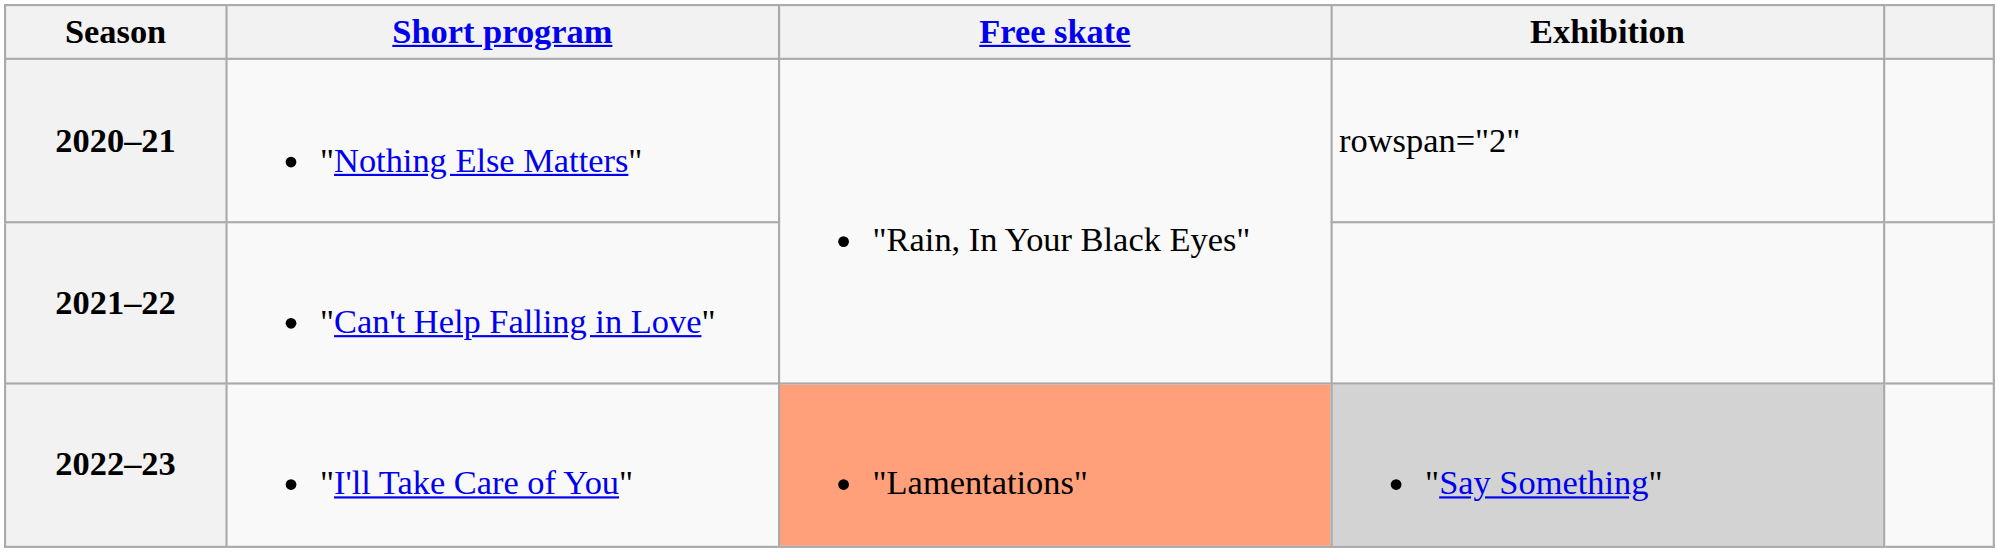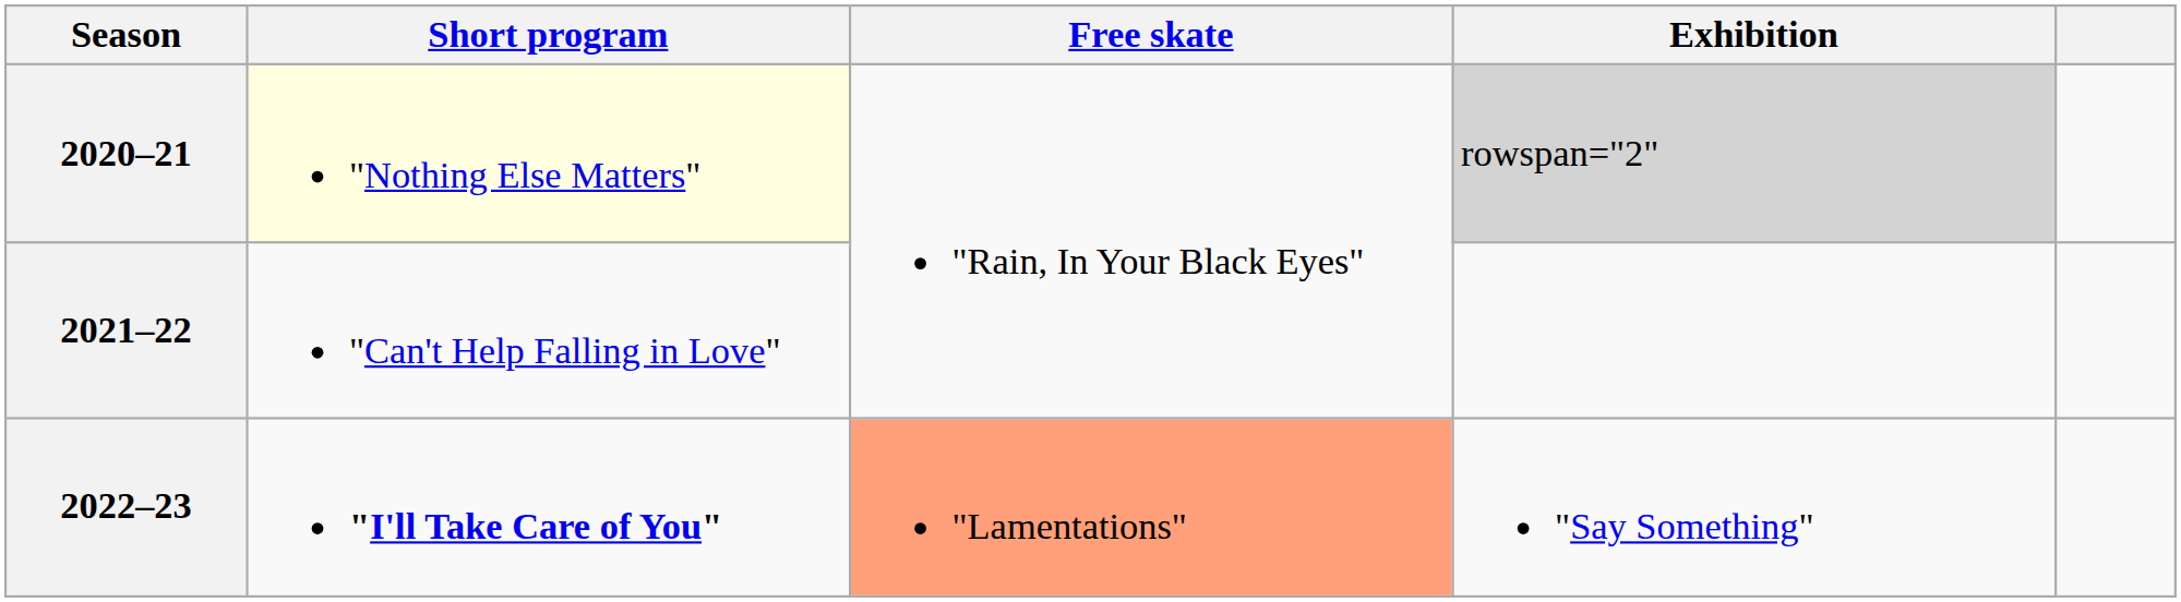2020–21 | Short program: no background -> lightyellow background
2020–21 | Exhibition: no background -> lightgrey background
2022–23 | Short program: normal -> bold
2022–23 | Exhibition: lightgrey background -> no background
